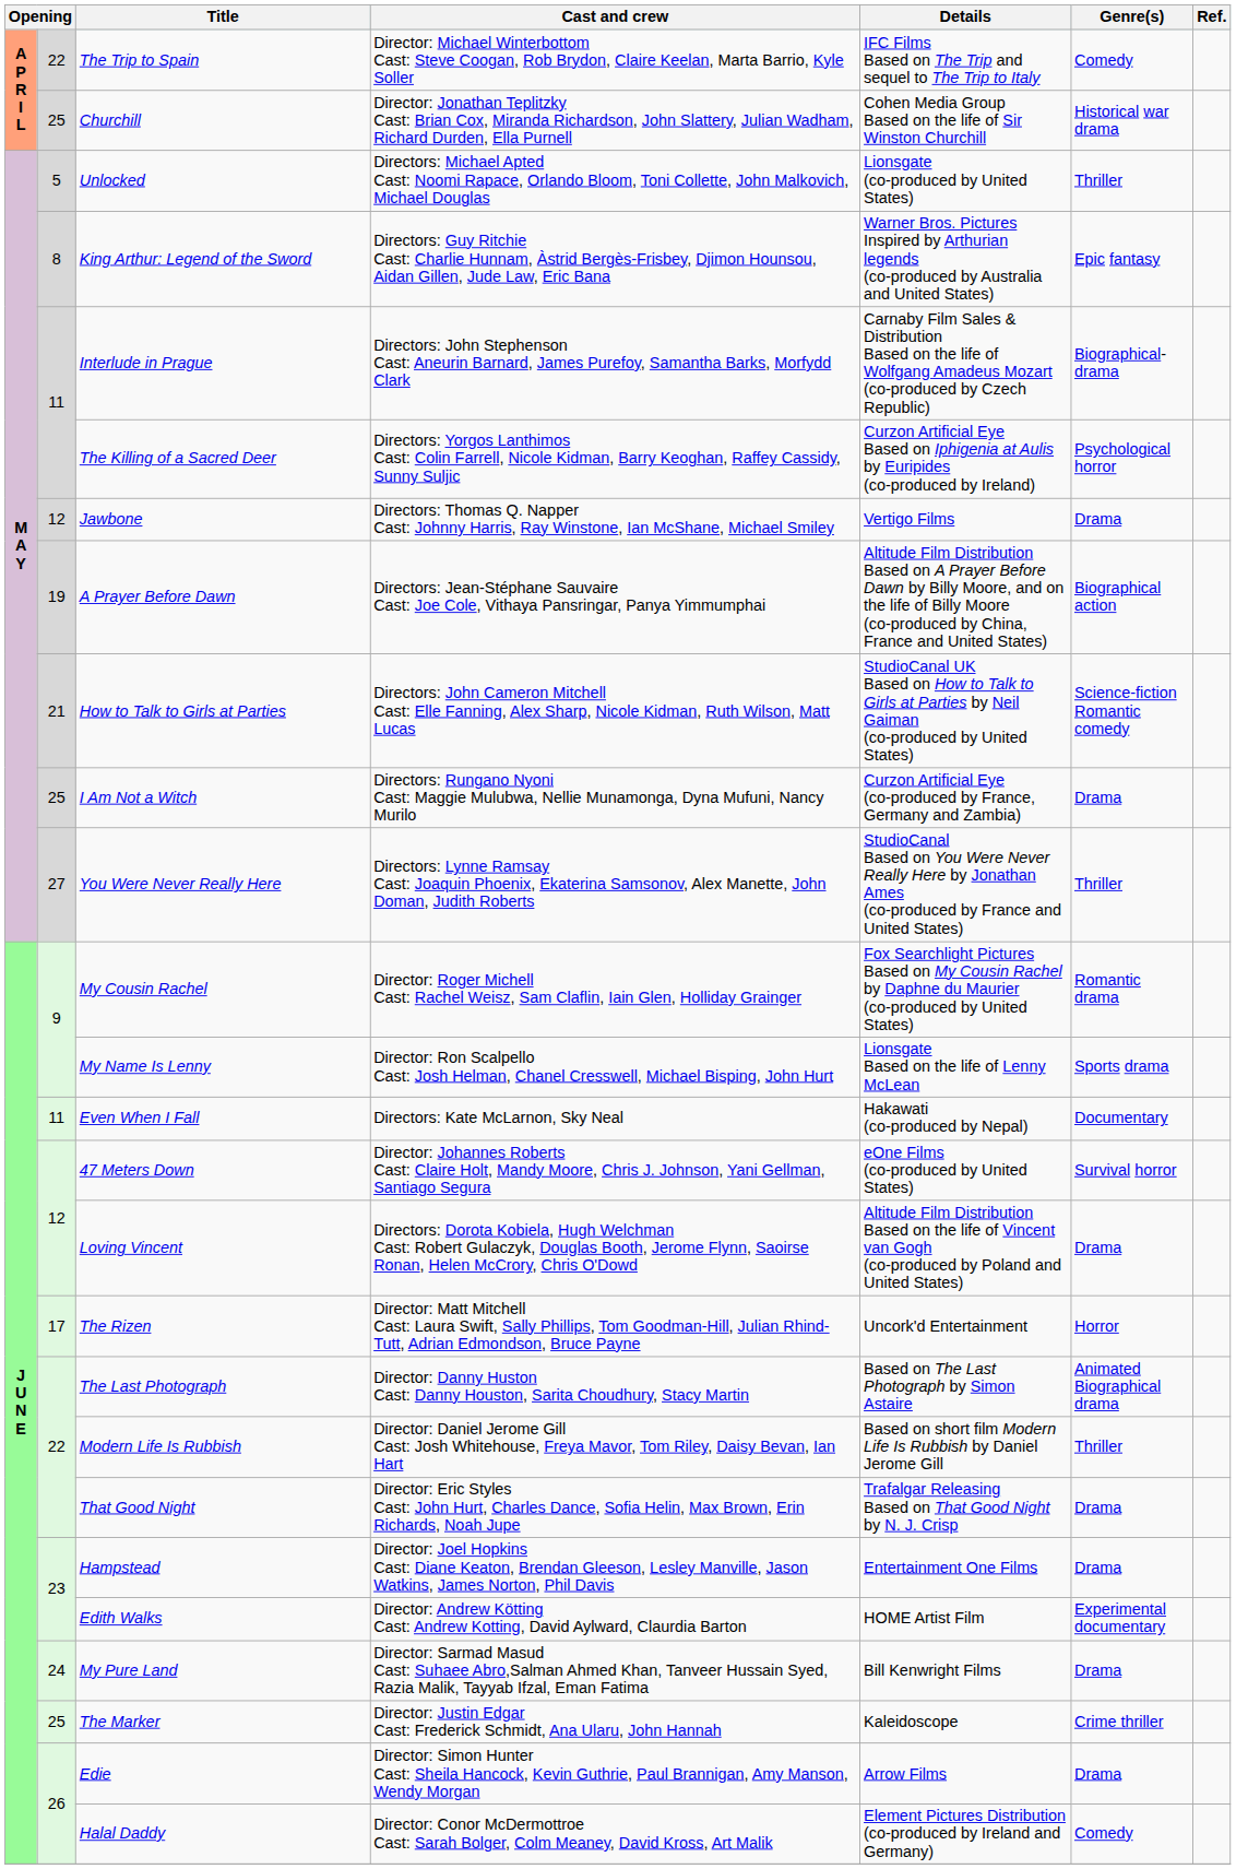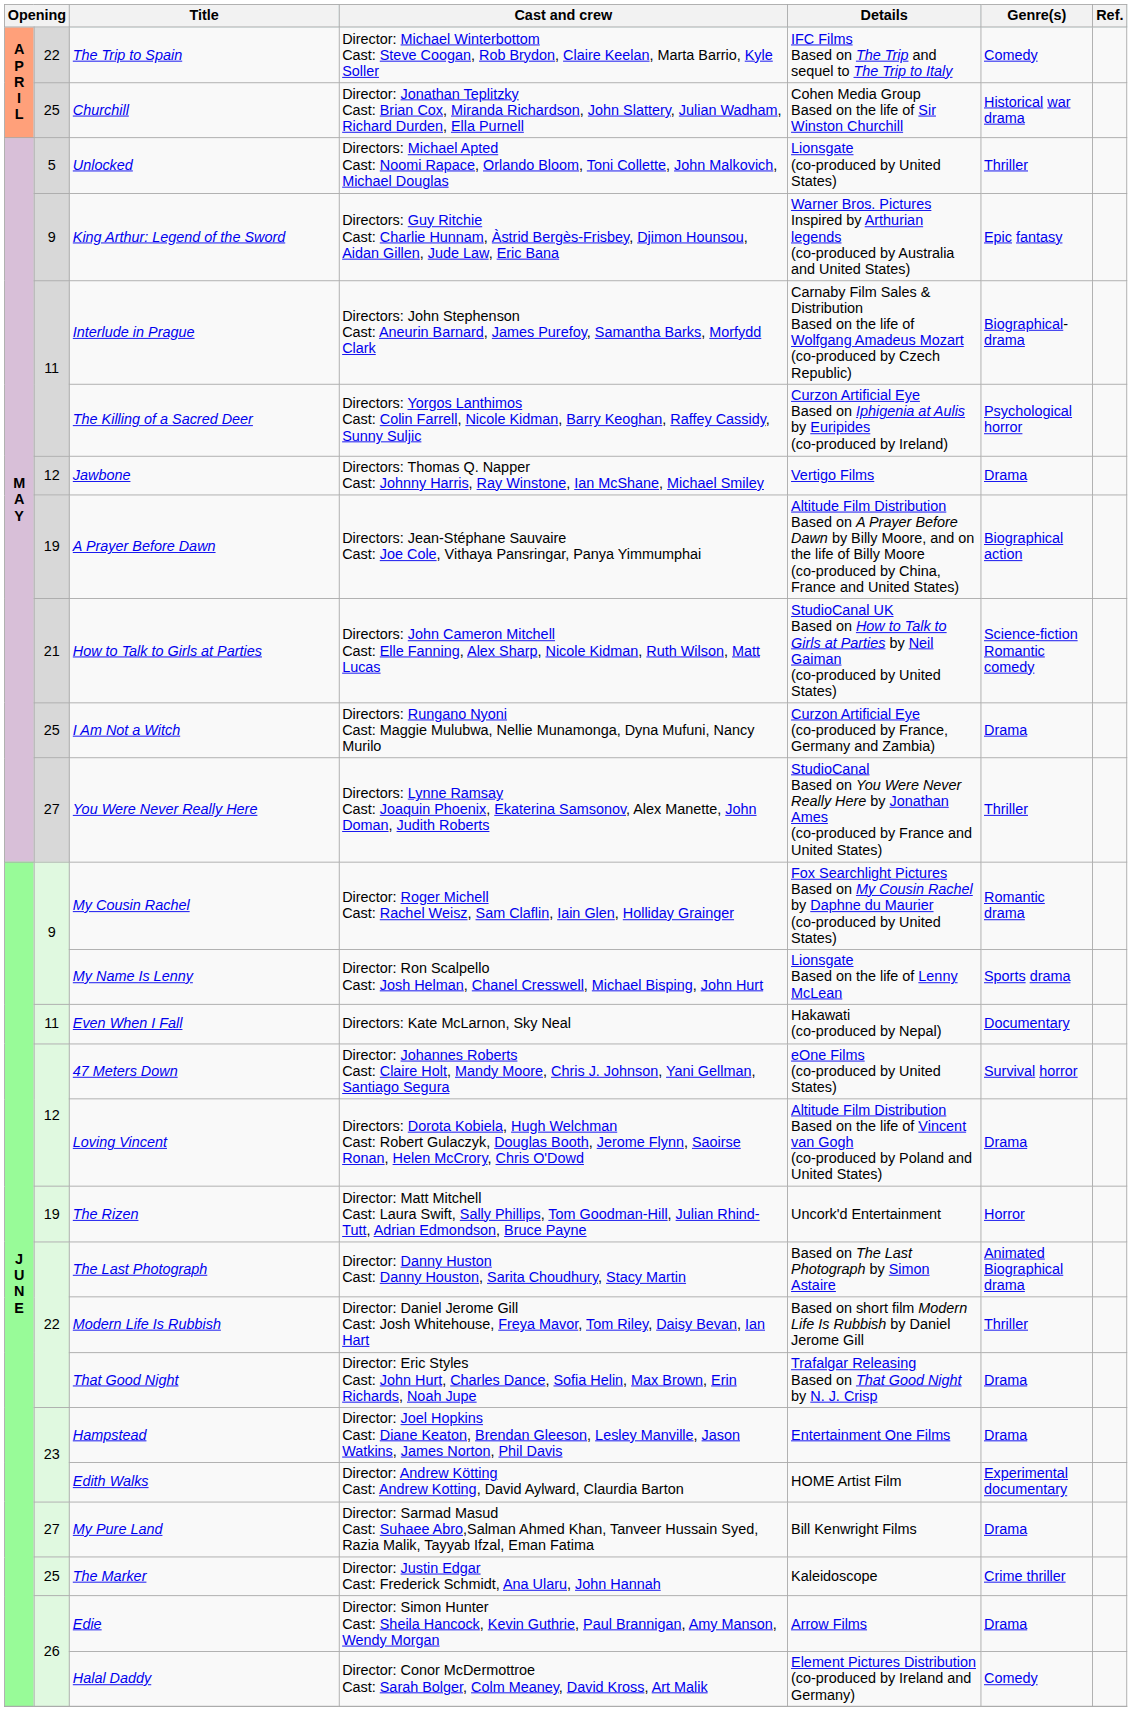King Arthur: Legend of the Sword | column 2: 8 -> 9
The Rizen | column 2: 17 -> 19
My Pure Land | column 2: 24 -> 27
